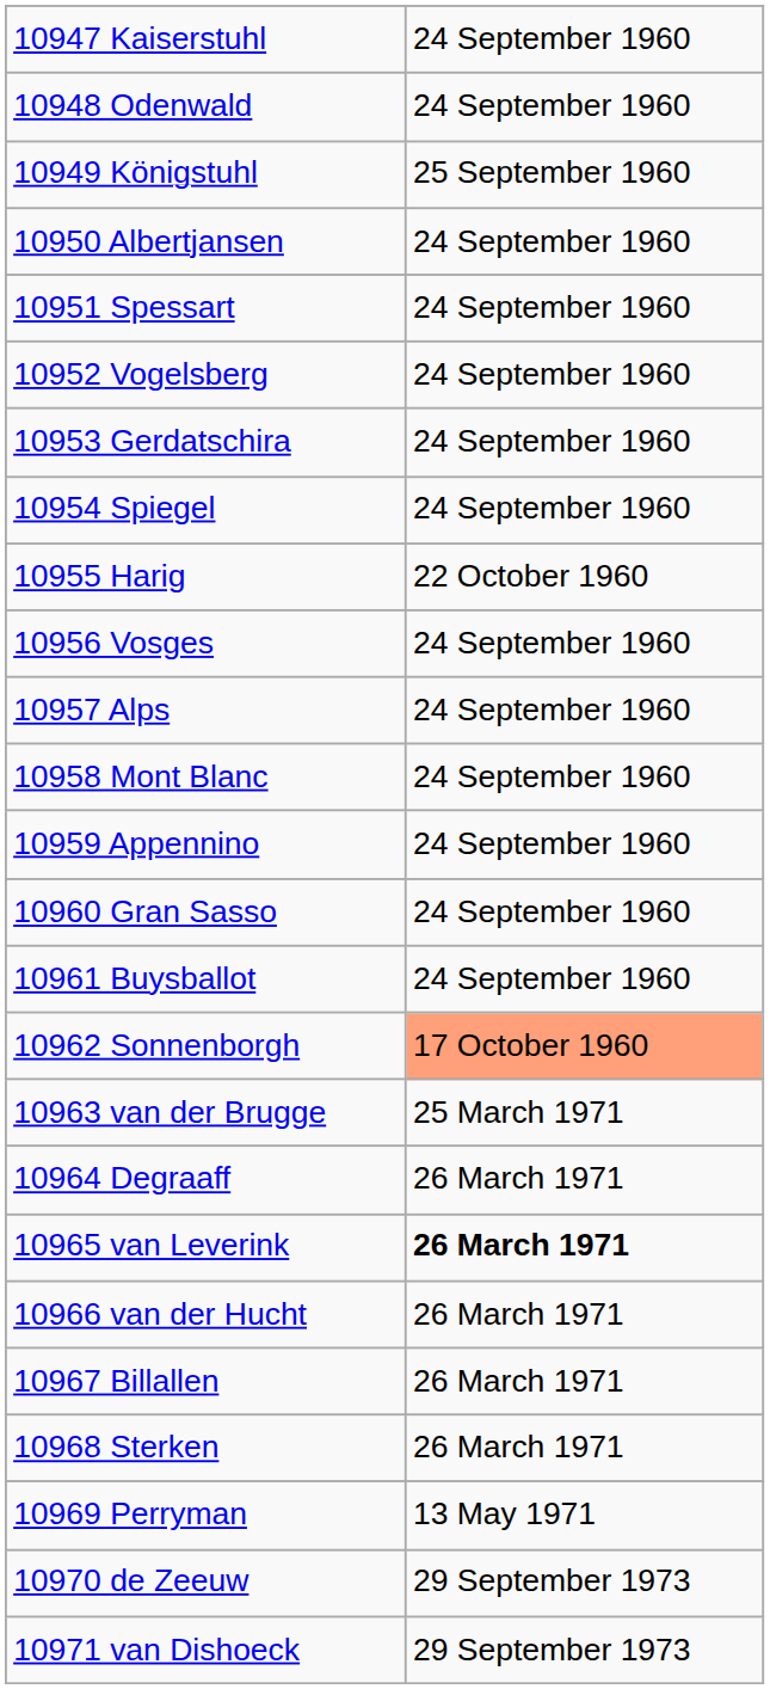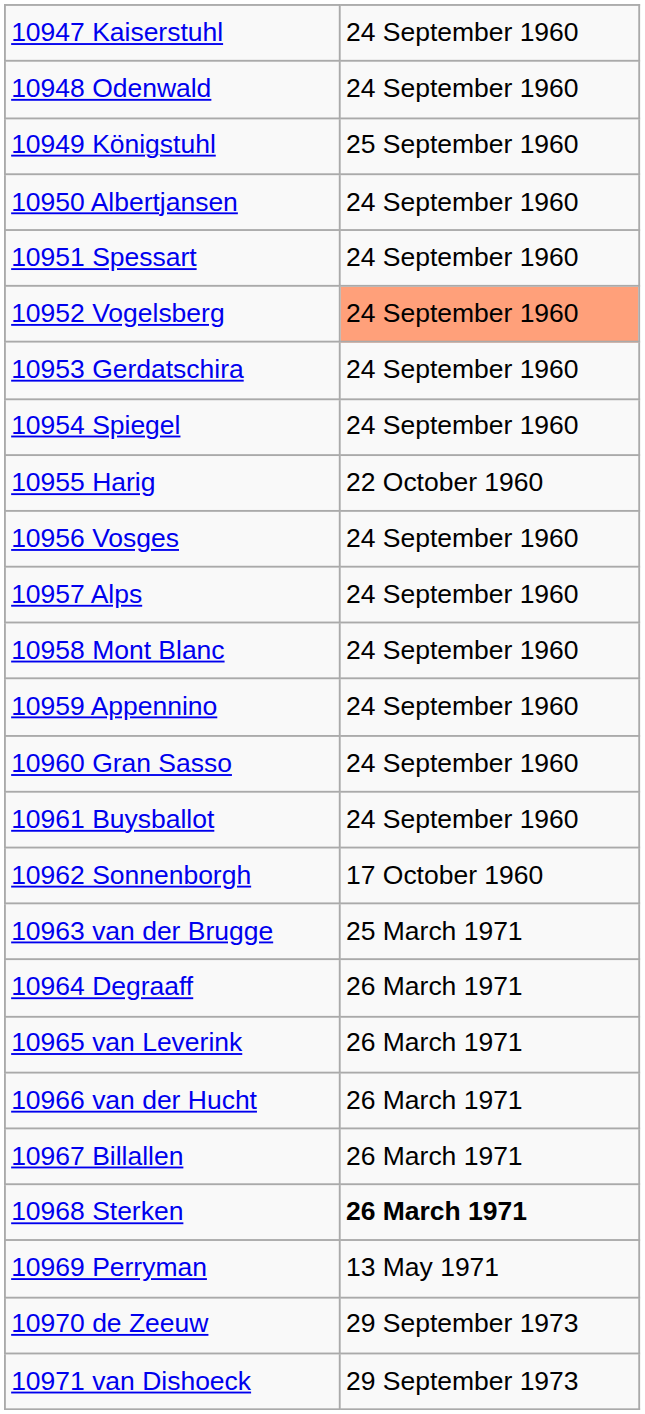10952 Vogelsberg | column 2: no background -> lightsalmon background
10962 Sonnenborgh | column 2: lightsalmon background -> no background
10965 van Leverink | column 2: bold -> normal
10968 Sterken | column 2: normal -> bold
